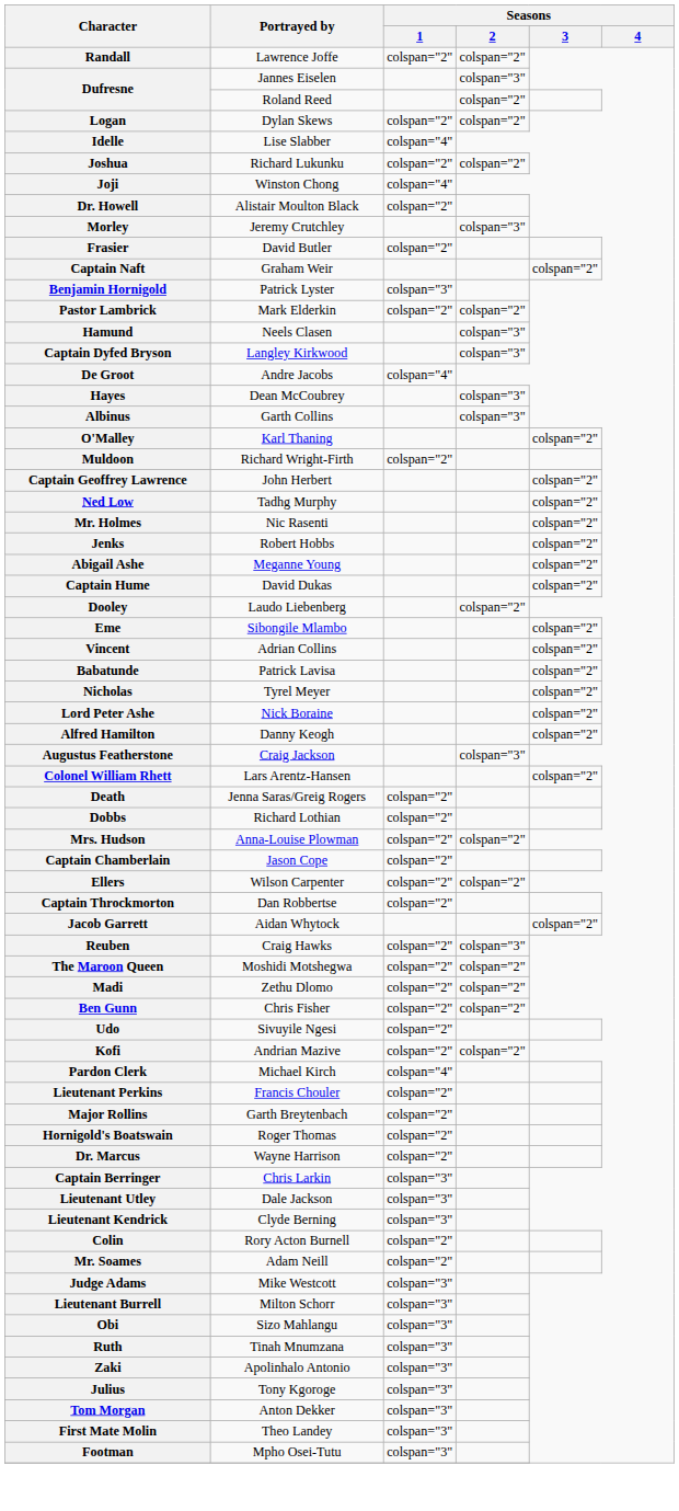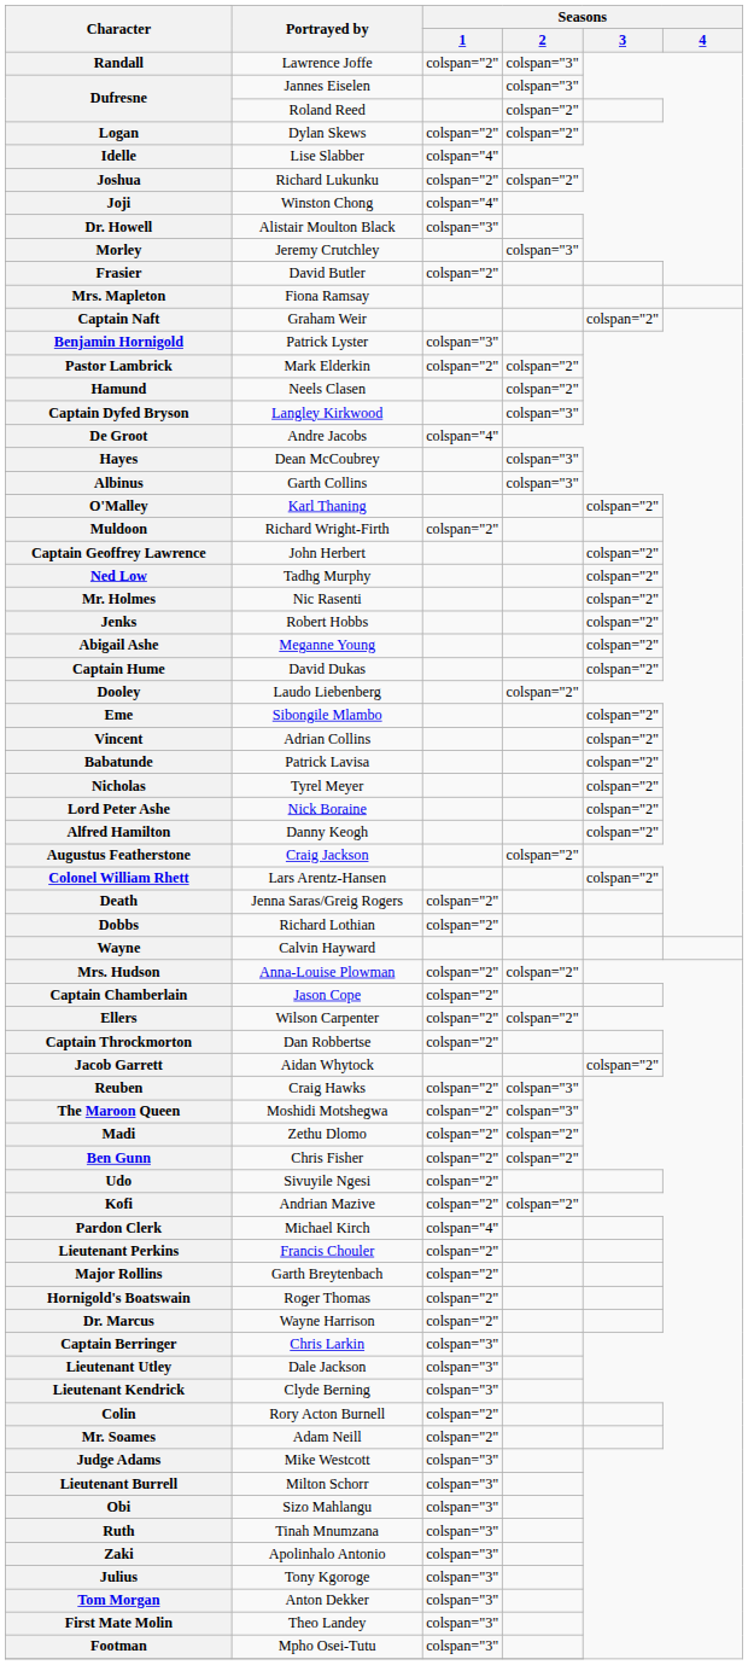Randall | Seasons / 2: colspan="2" -> colspan="3"
Dr. Howell | Seasons / 1: colspan="2" -> colspan="3"
+ row: Mrs. Mapleton | Fiona Ramsay
Hamund | Seasons / 2: colspan="3" -> colspan="2"
Augustus Featherstone | Seasons / 2: colspan="3" -> colspan="2"
+ row: Wayne | Calvin Hayward
The Maroon Queen | Seasons / 2: colspan="2" -> colspan="3"
